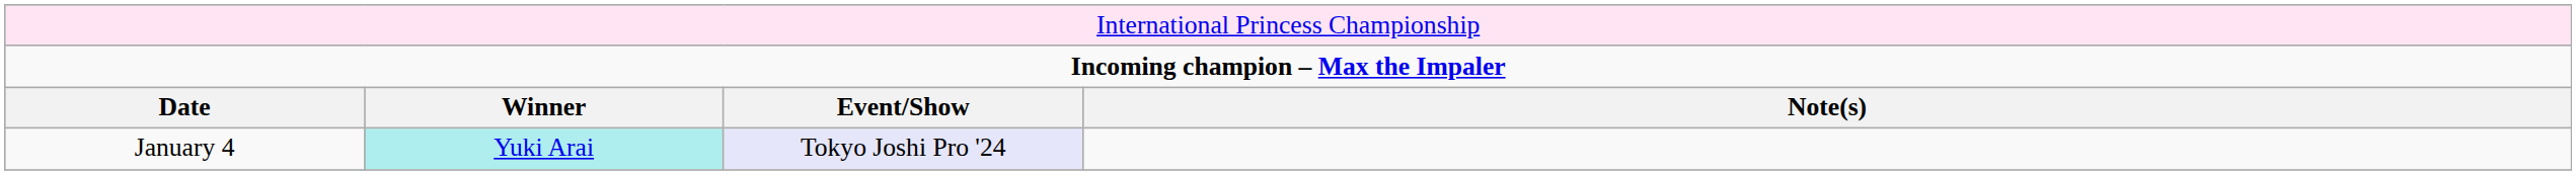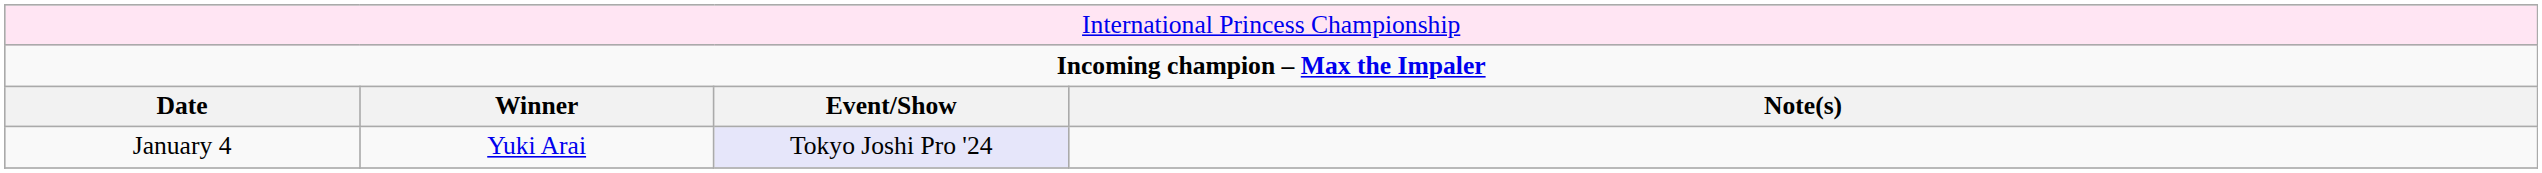January 4 | column 2: paleturquoise background -> no background
